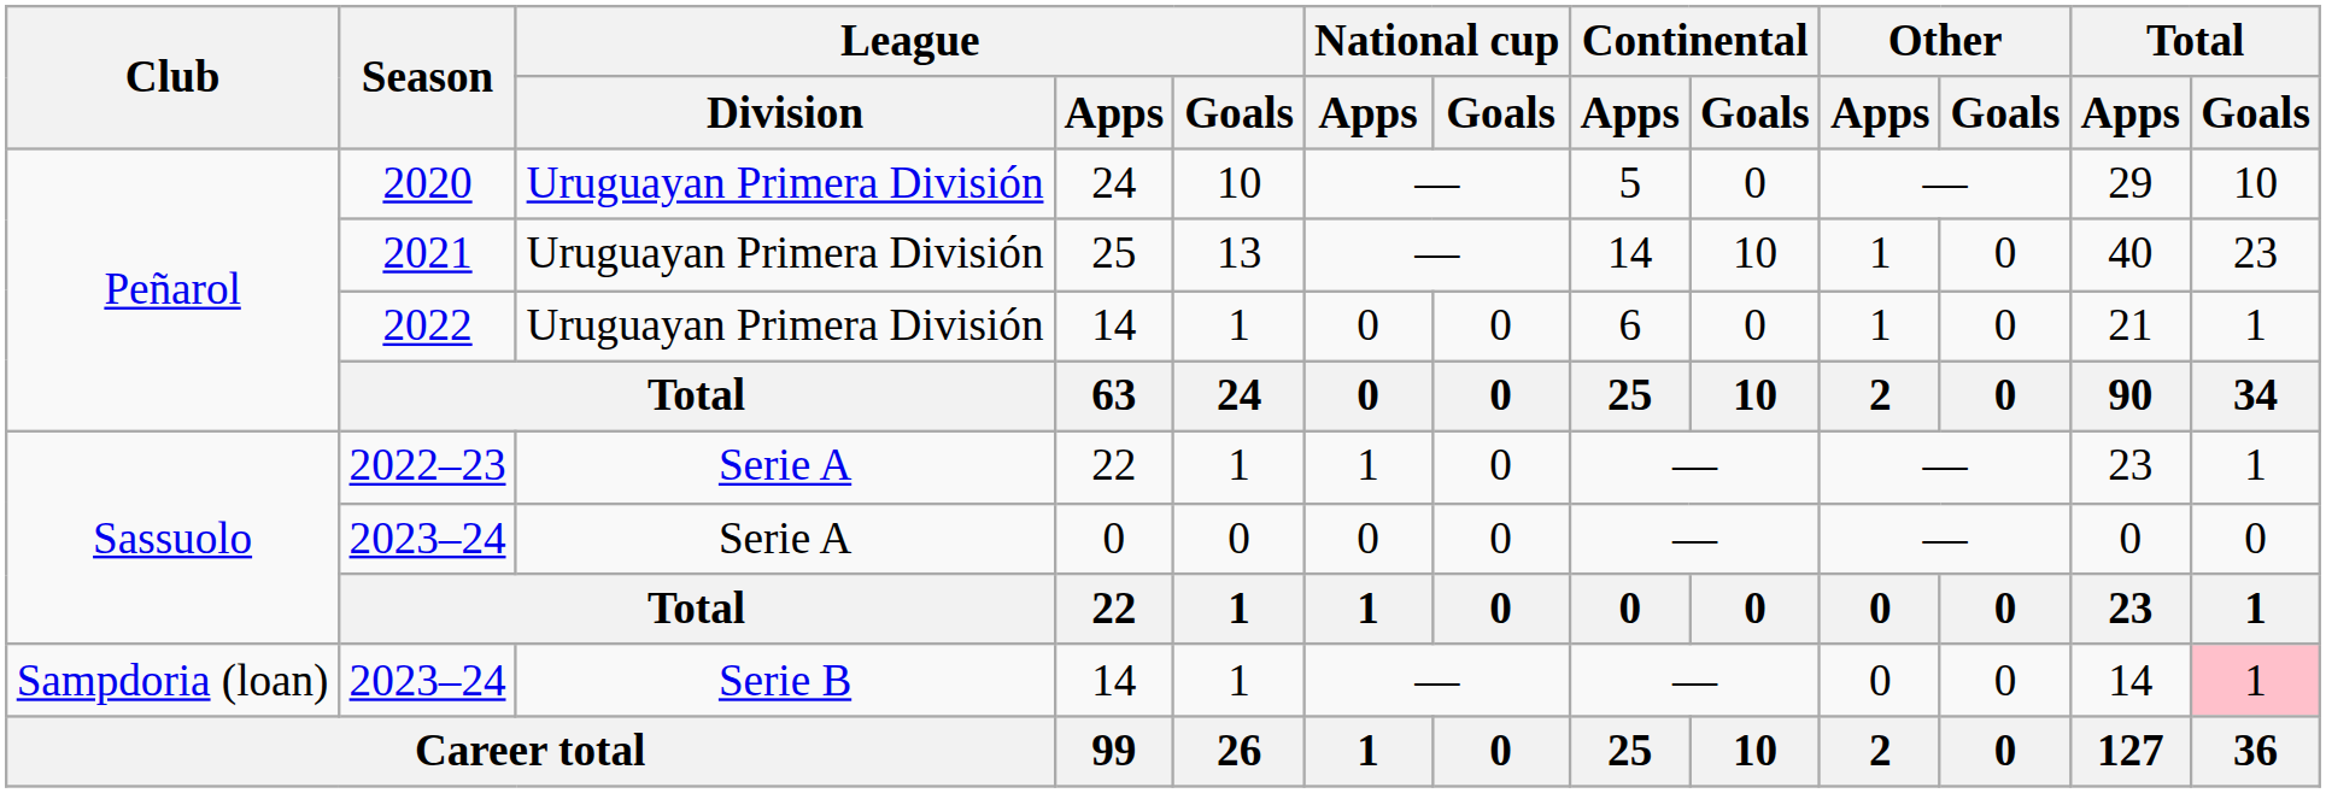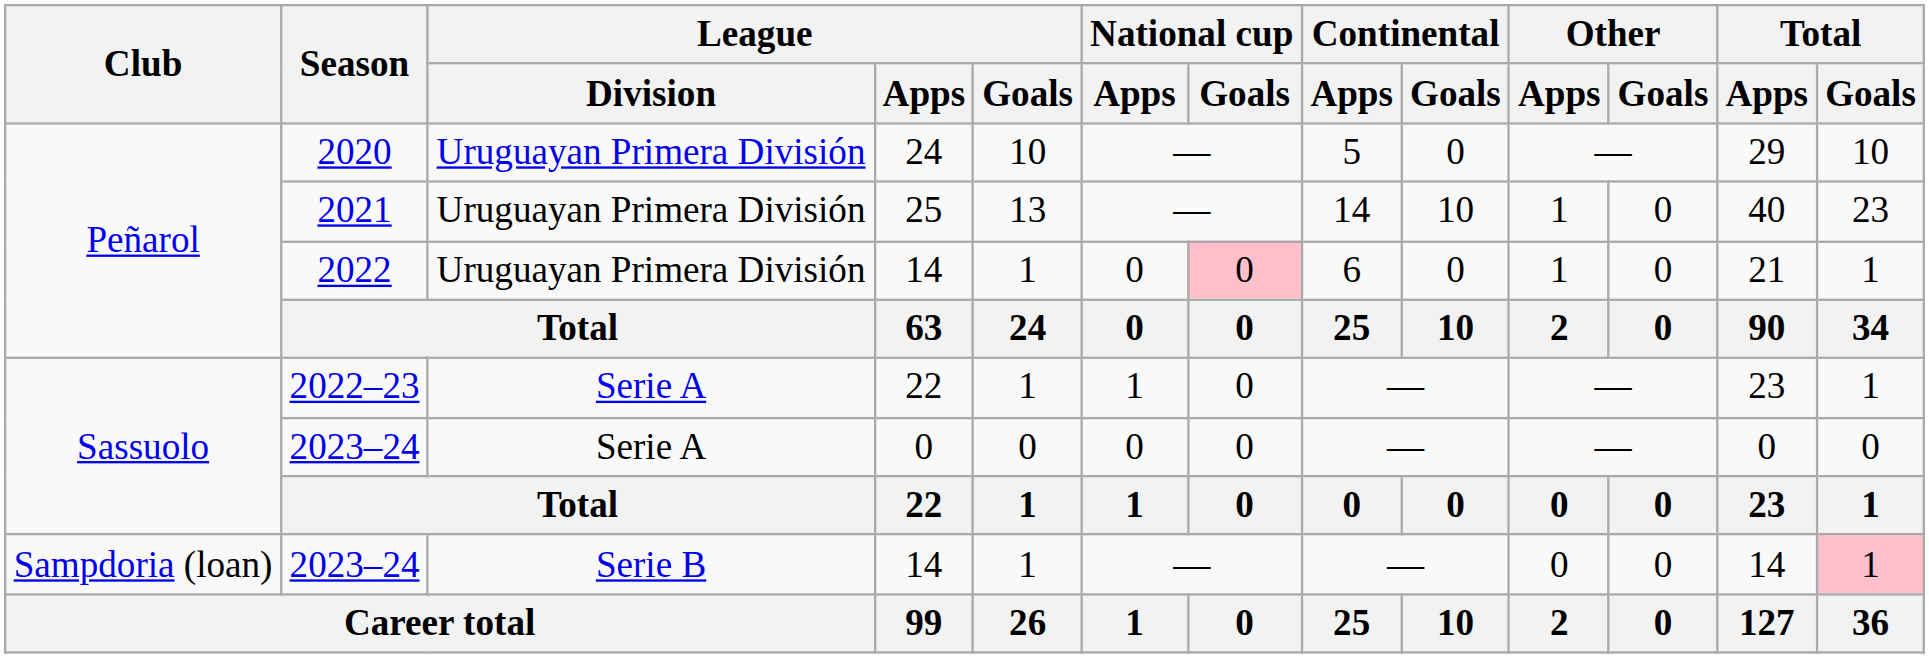2022 | National cup / Goals: no background -> pink background
